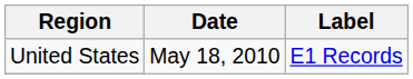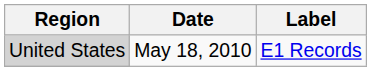United States | Region: no background -> lightgrey background
